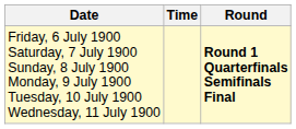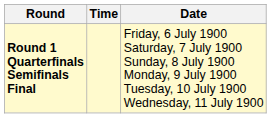columns swapped: Date <-> Round
